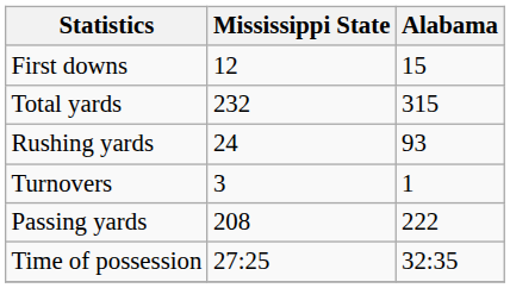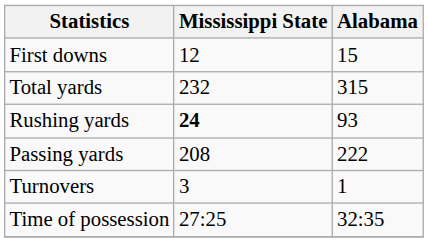Rushing yards | Mississippi State: normal -> bold
rows swapped: Passing yards <-> Turnovers
